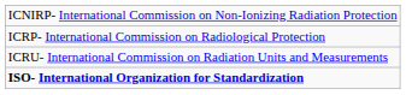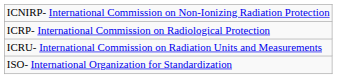row 4 | column 1: bold -> normal
